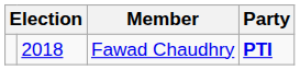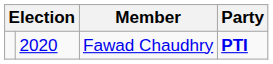Fawad Chaudhry | column 2: 2018 -> 2020
